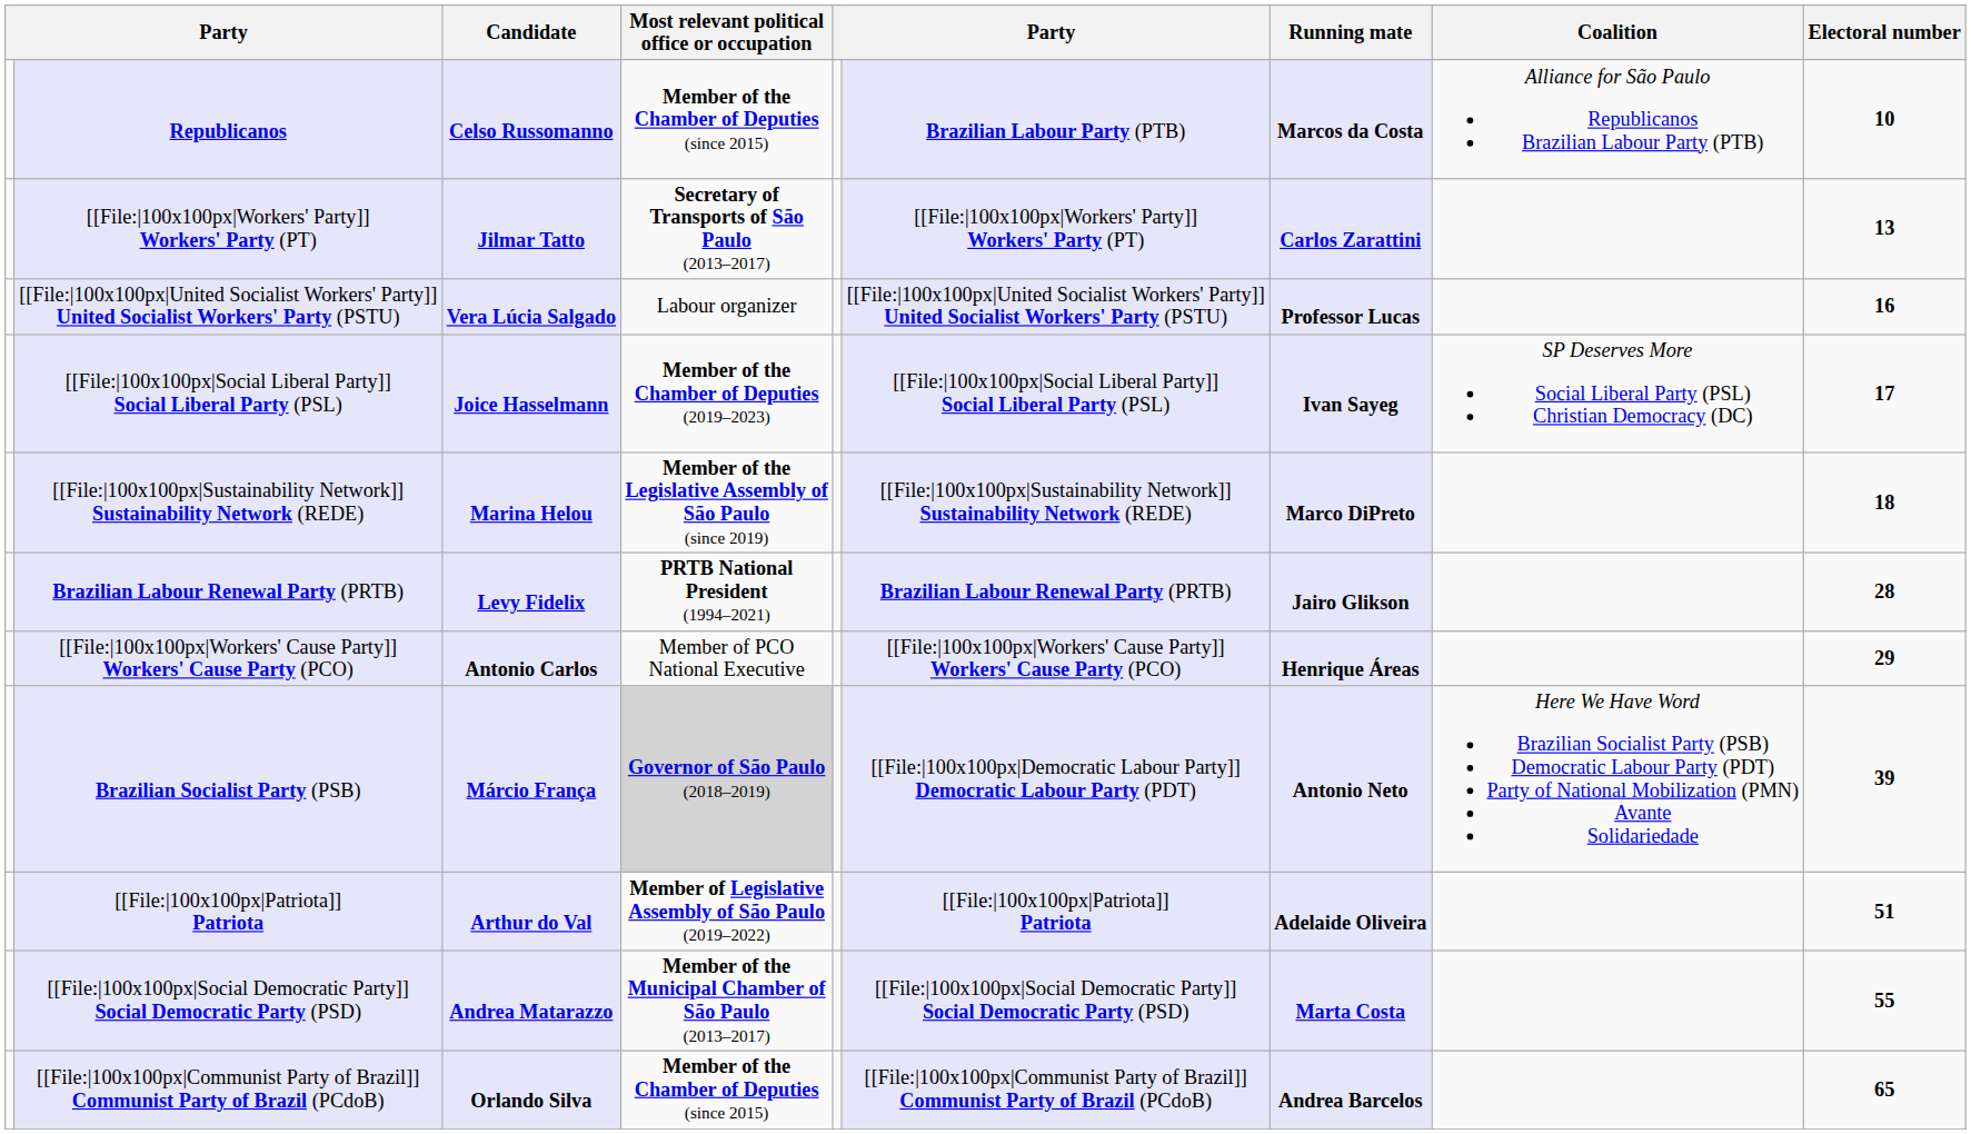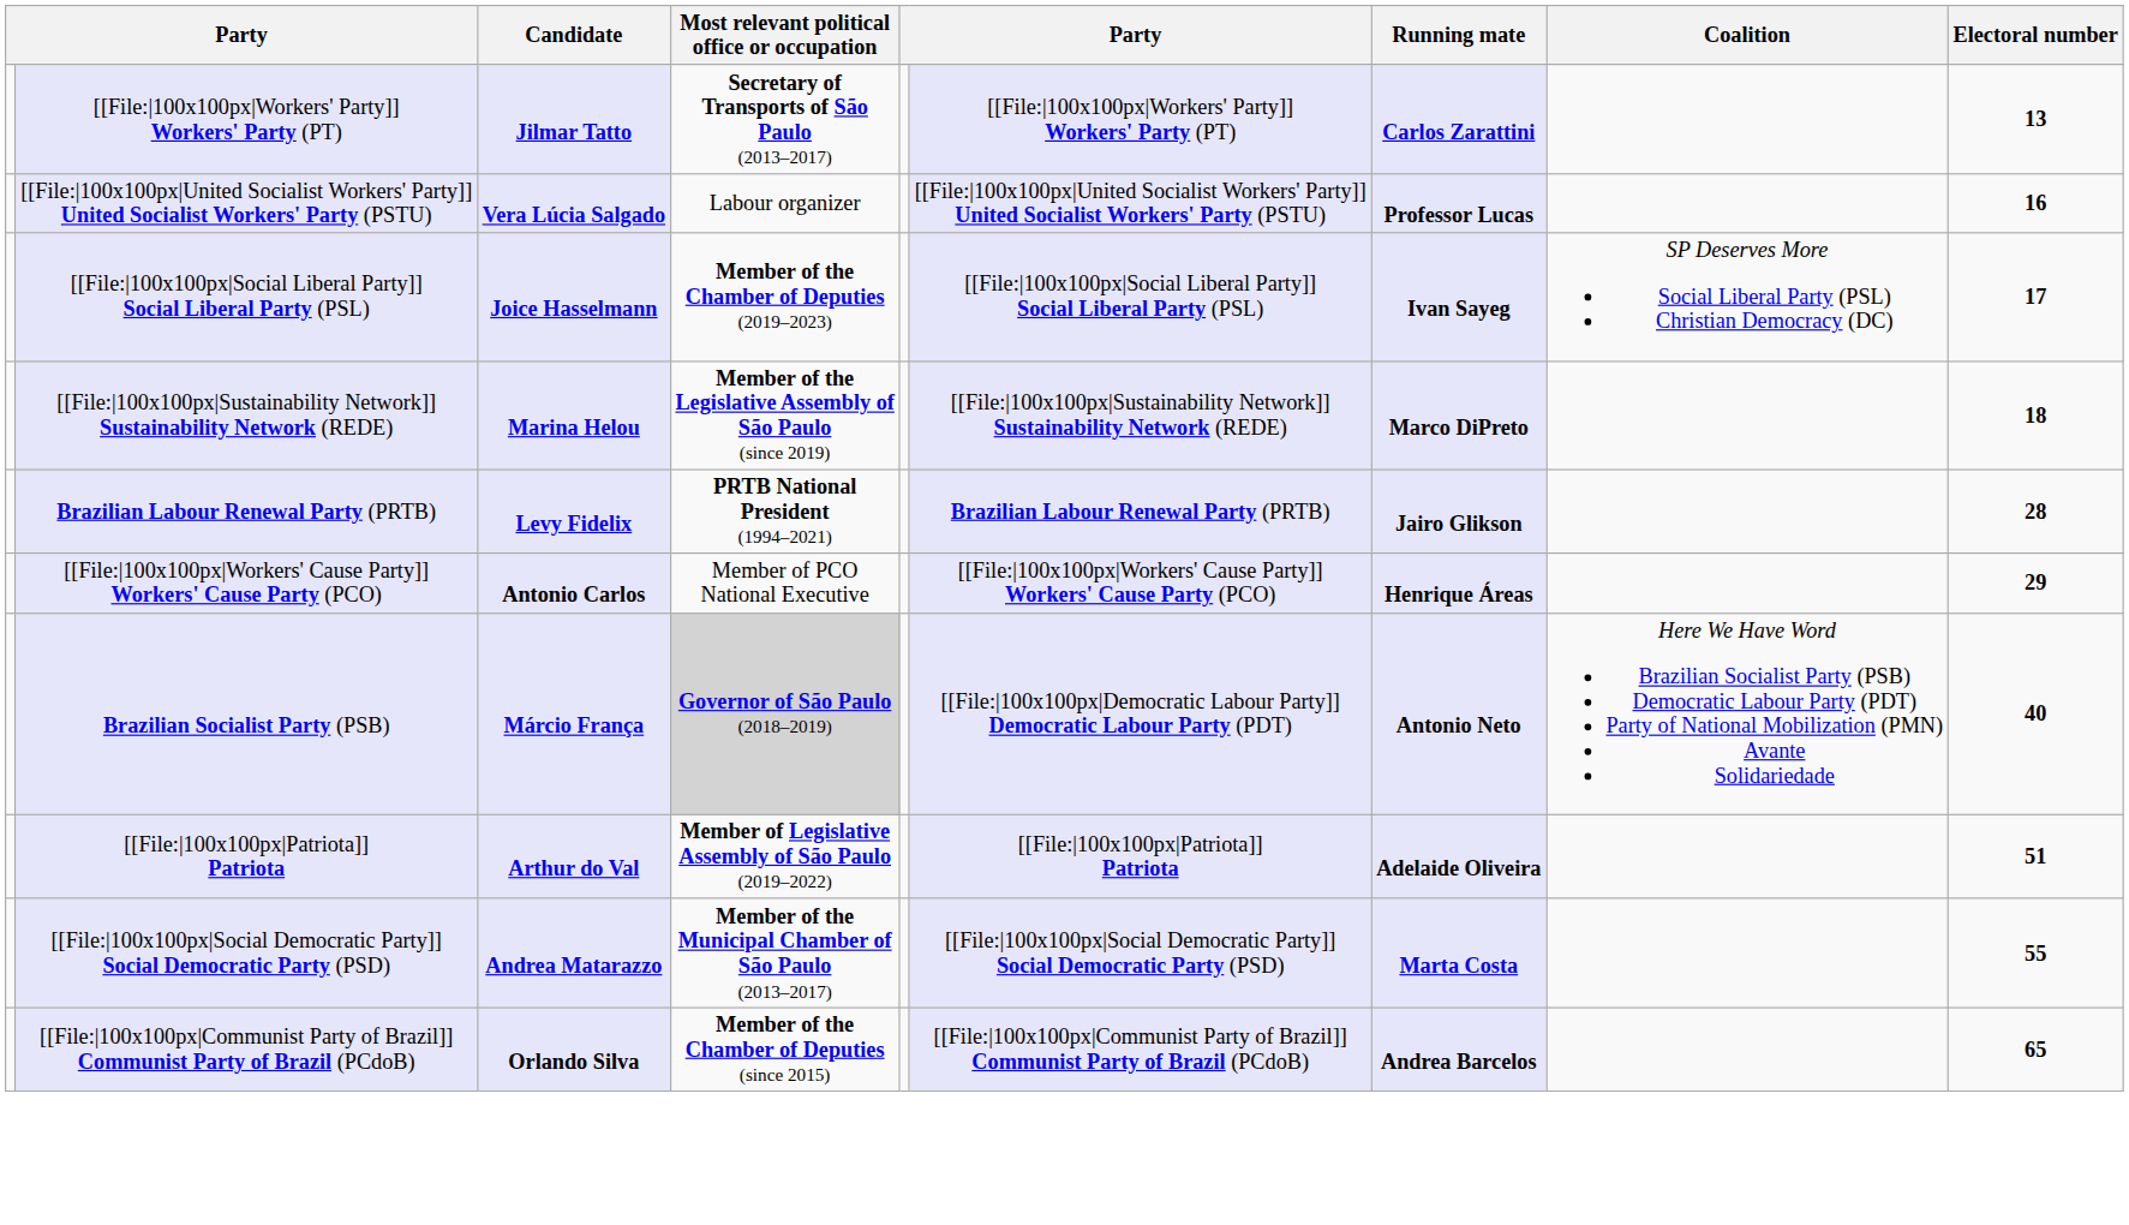- row: Republicanos | Celso Russomanno | Member of the Chamber of Deputies (since 2015) | Brazilian Labour Party (PTB) | Marcos da Costa | Alliance for São Paulo Republicanos Brazilian Labour Party (PTB) | 10
Brazilian Socialist Party (PSB) | Electoral number: 39 -> 40
